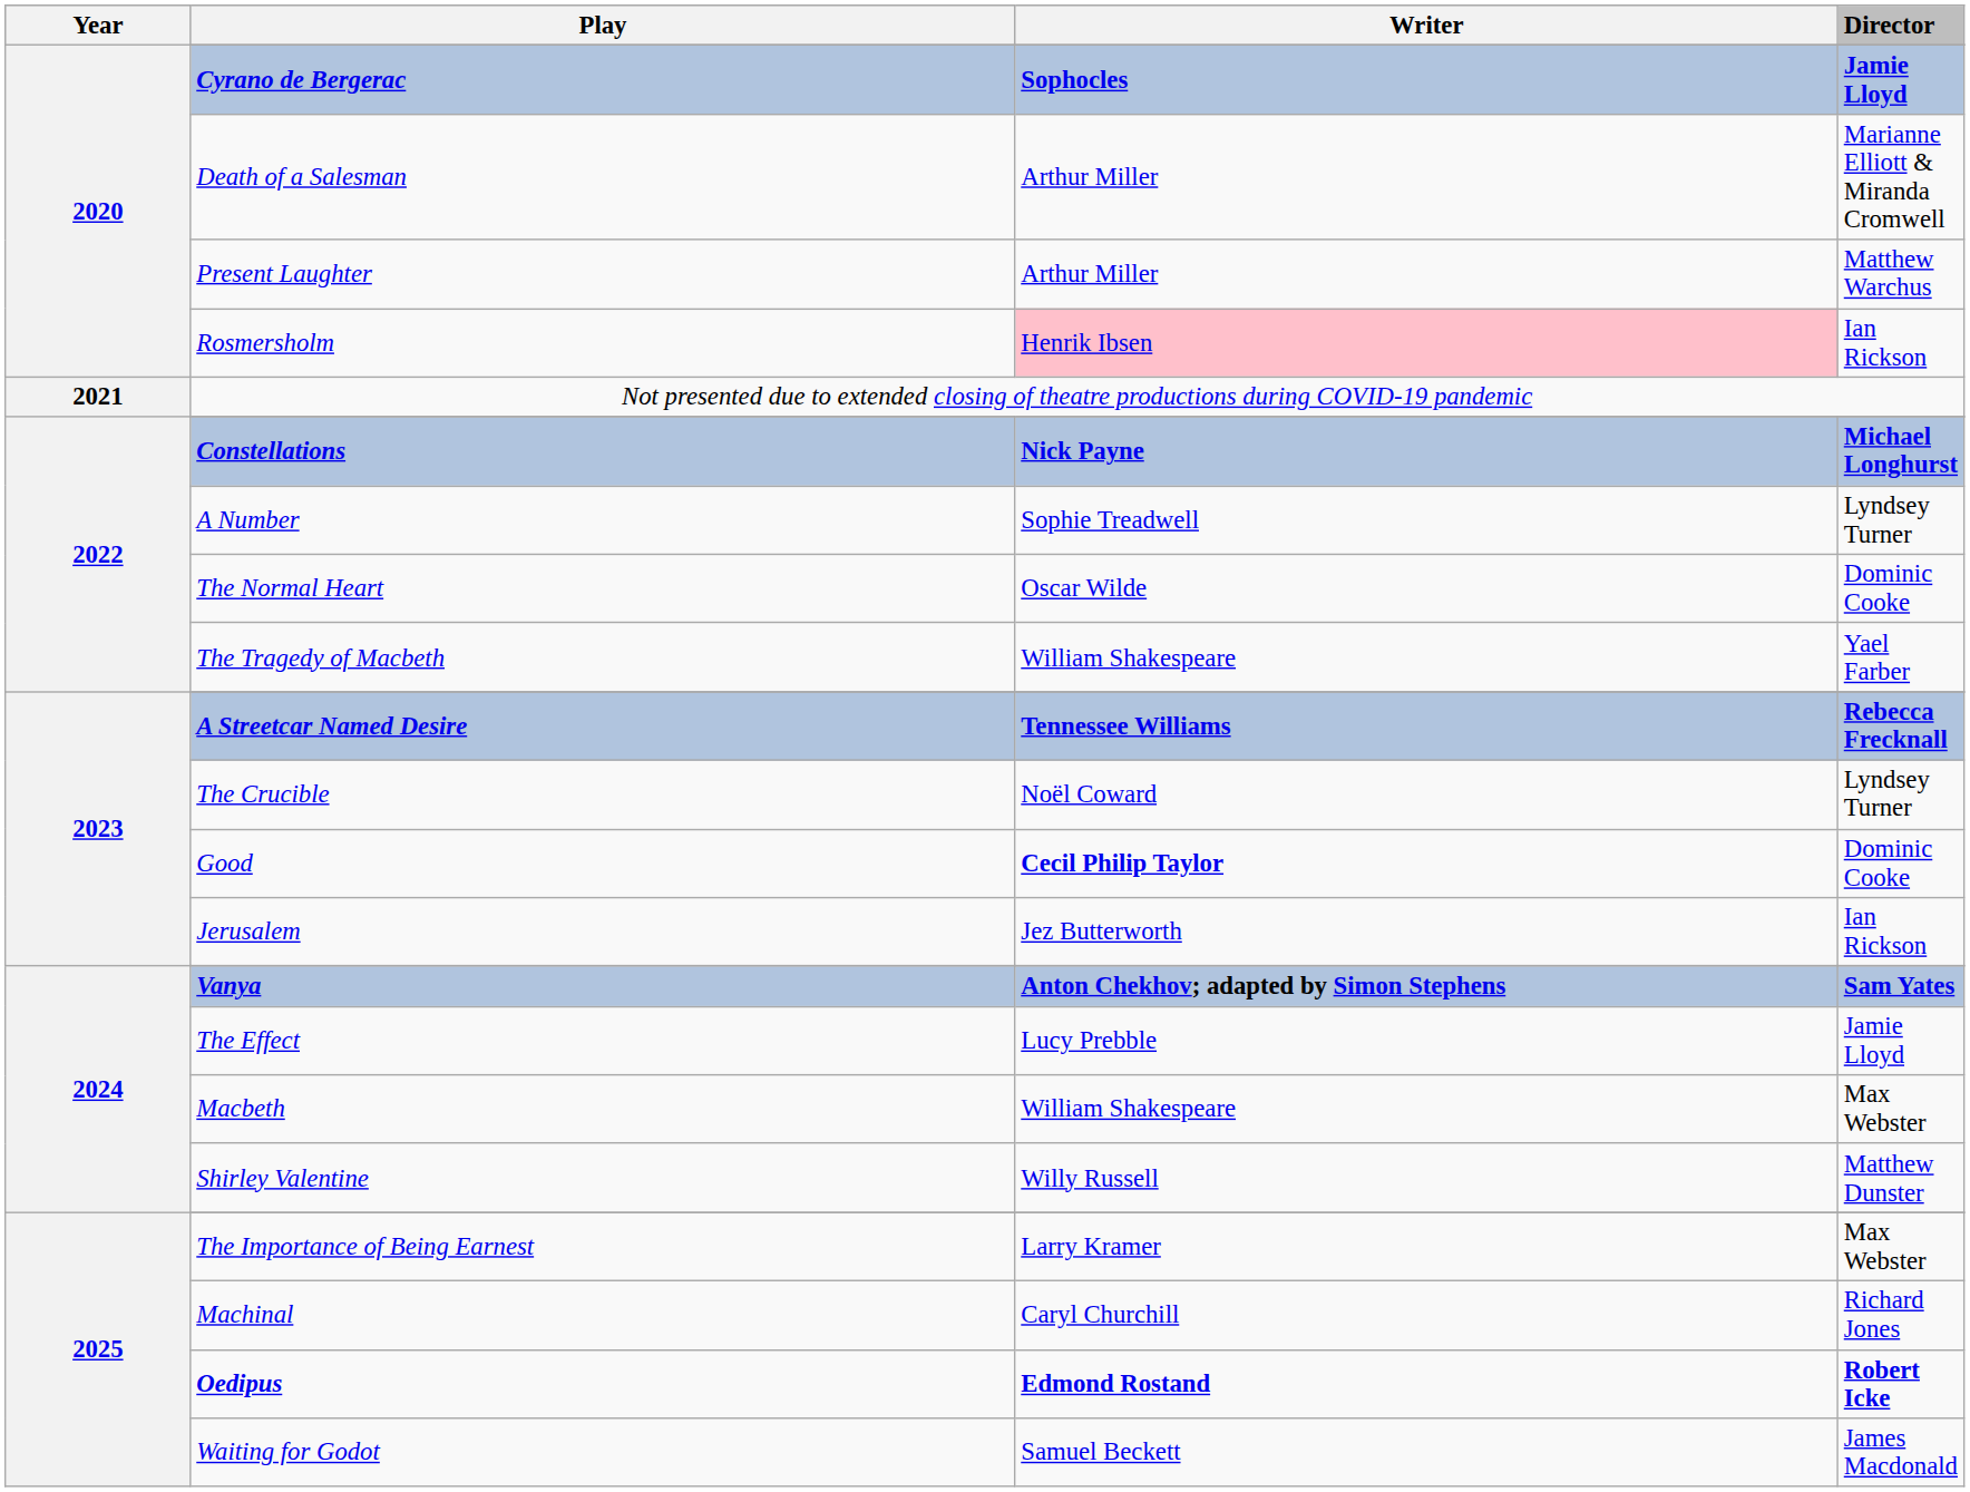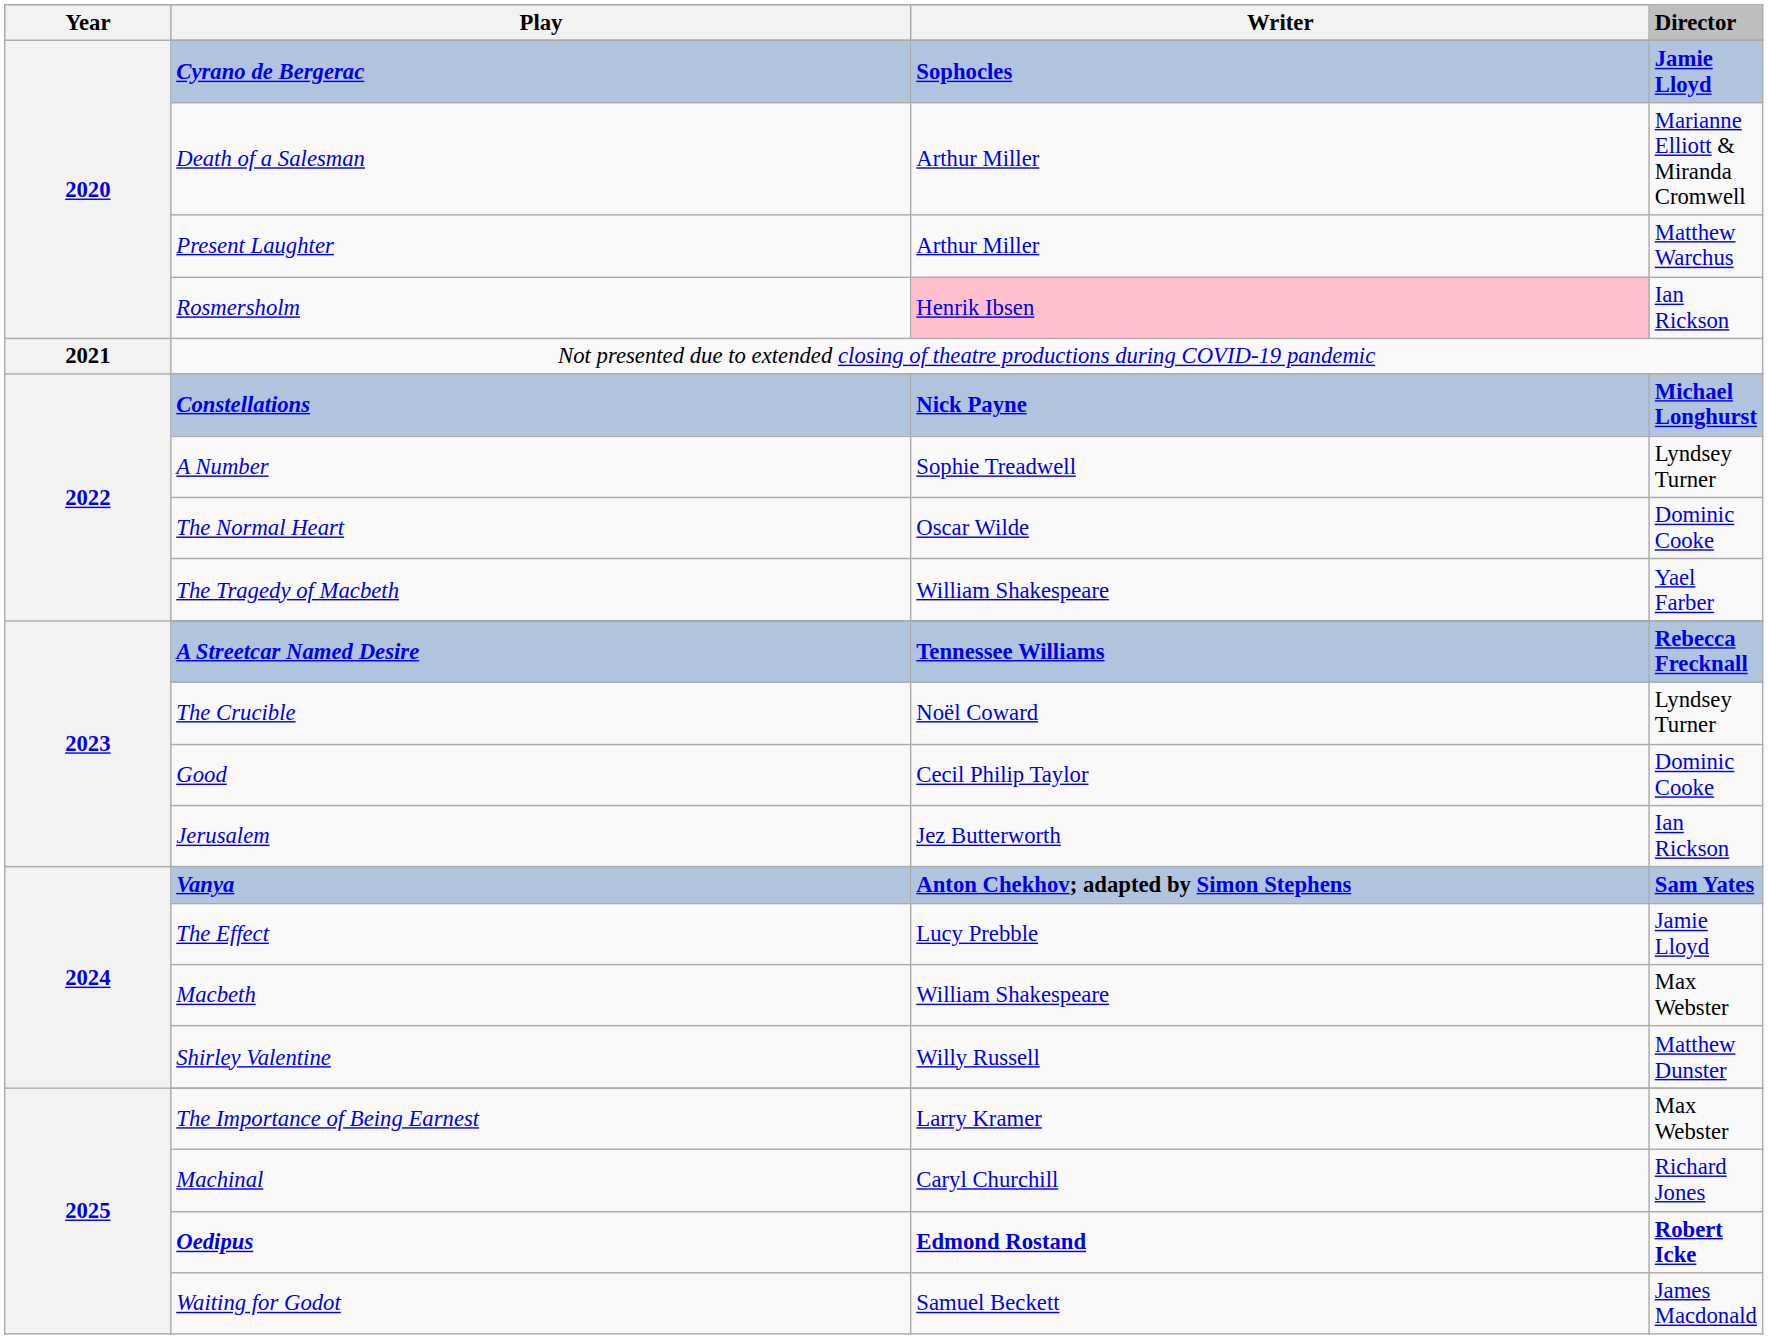Good | Writer: bold -> normal
